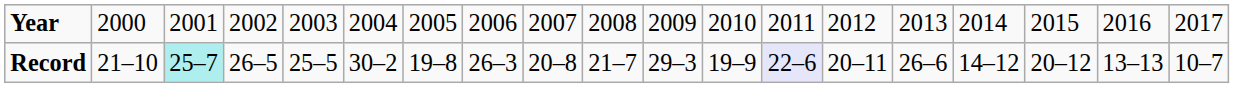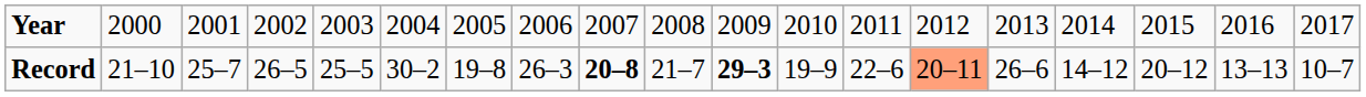Record | column 3: paleturquoise background -> no background
Record | column 9: normal -> bold
Record | column 11: normal -> bold
Record | column 13: lavender background -> no background
Record | column 14: no background -> lightsalmon background
